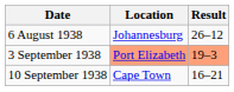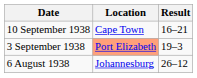rows swapped: 6 August 1938 <-> 10 September 1938
3 September 1938 | Result: lightsalmon background -> no background
